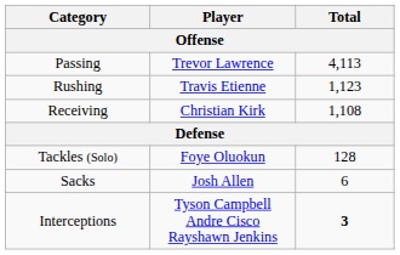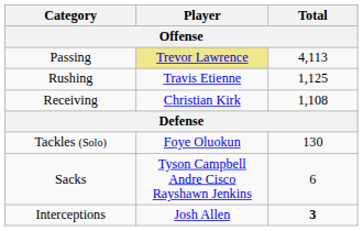Passing | Player: no background -> khaki background
Rushing | Total: 1,123 -> 1,125
Tackles (Solo) | Total: 128 -> 130
Sacks | Player: Josh Allen -> Tyson Campbell Andre Cisco Rayshawn Jenkins
Interceptions | Player: Tyson Campbell Andre Cisco Rayshawn Jenkins -> Josh Allen
